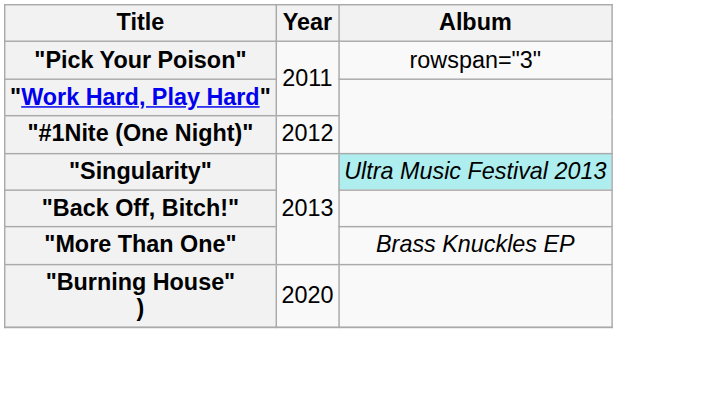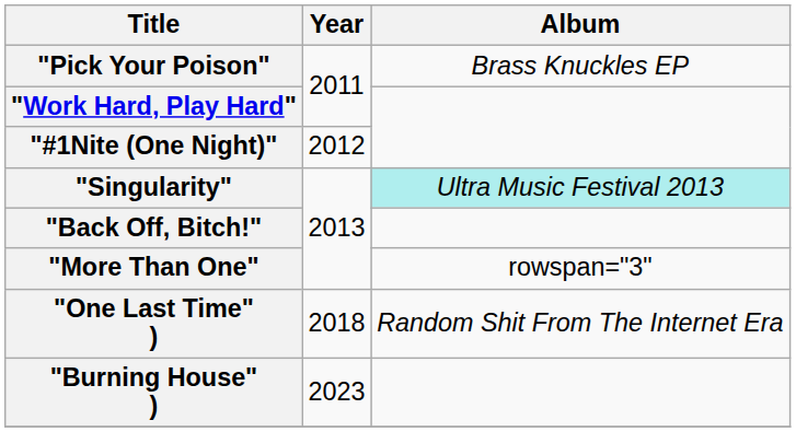"Pick Your Poison" | Album: rowspan="3" -> Brass Knuckles EP
"More Than One" | Album: Brass Knuckles EP -> rowspan="3"
+ row: "One Last Time" ) | 2018 | Random Shit From The Internet Era
"Burning House" ) | Year: 2020 -> 2023
